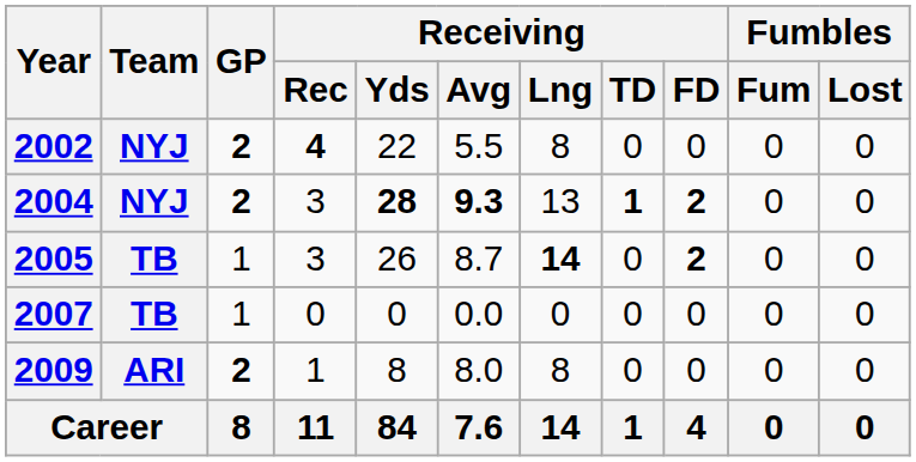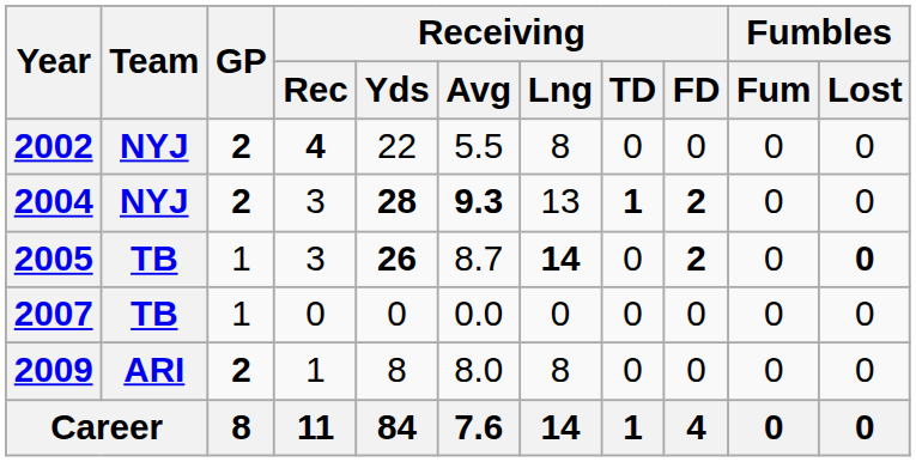2005 | Receiving / Yds: normal -> bold
2005 | Fumbles / Lost: normal -> bold
